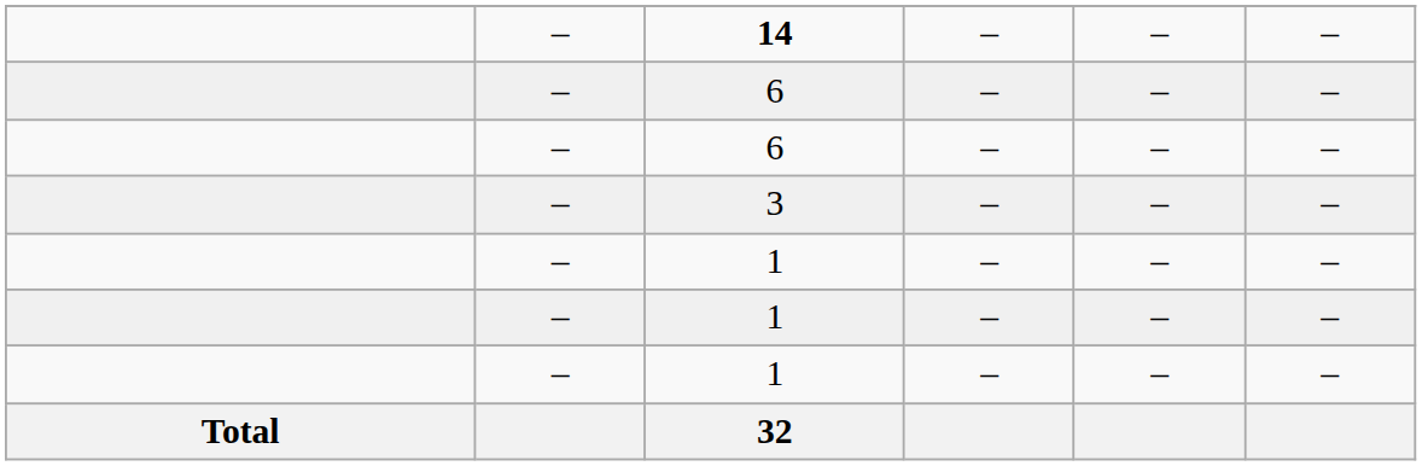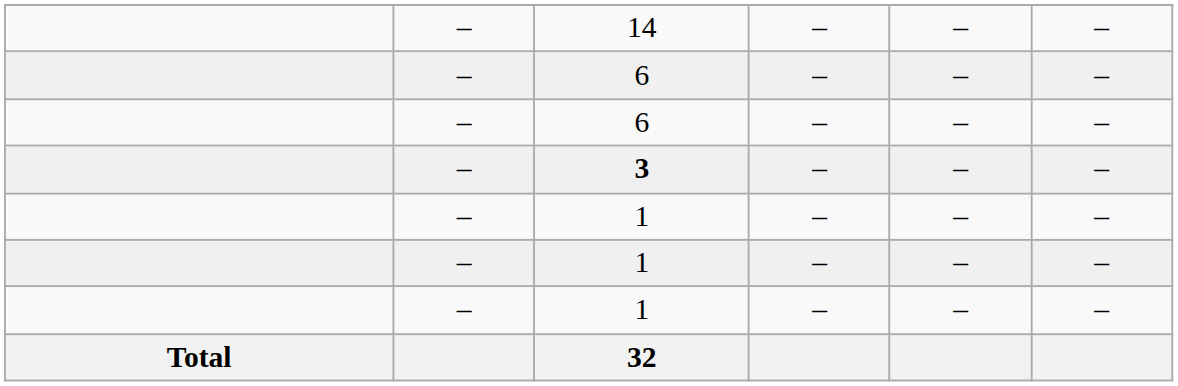14 | column 3: bold -> normal
3 | column 3: normal -> bold
